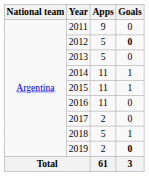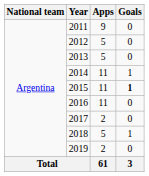2012 | Goals: bold -> normal
2015 | Goals: normal -> bold
2019 | Goals: bold -> normal
